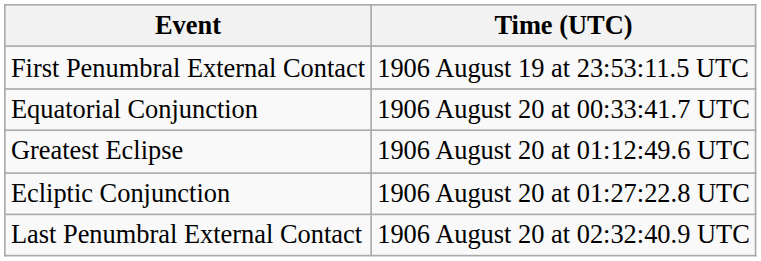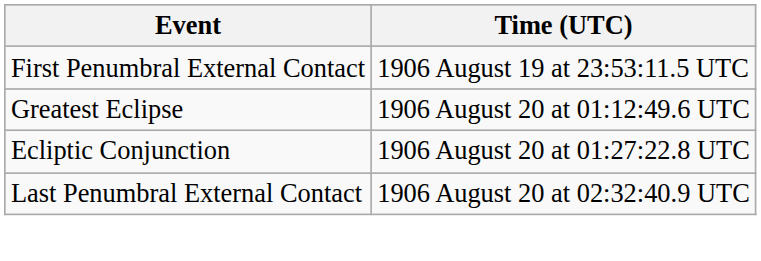- row: Equatorial Conjunction | 1906 August 20 at 00:33:41.7 UTC
